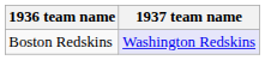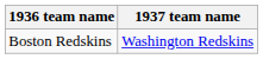Boston Redskins | 1937 team name: lavender background -> no background
